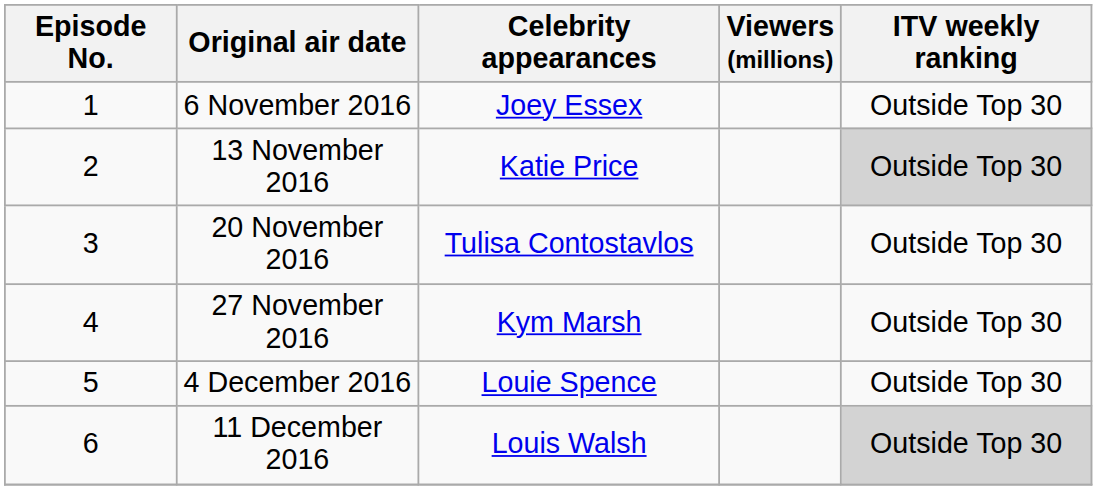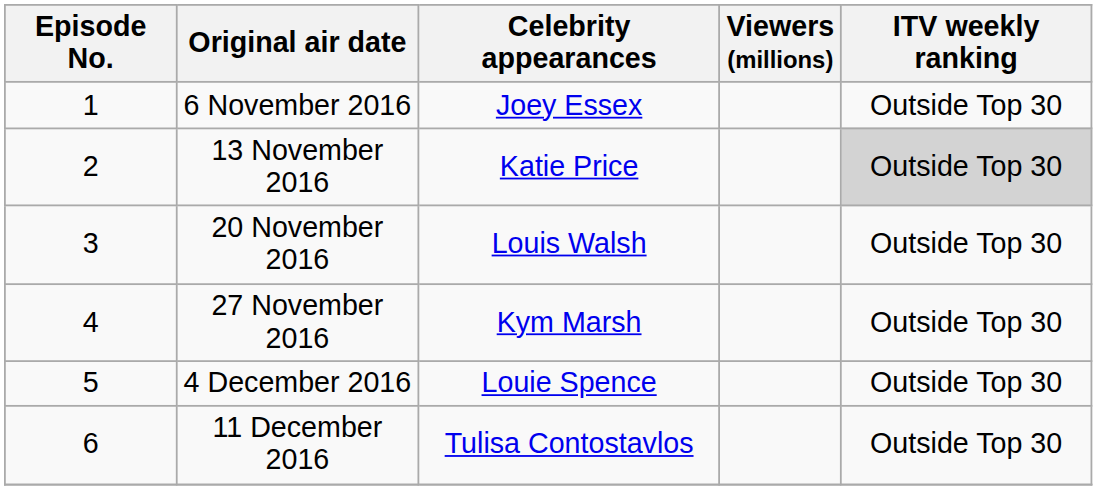20 November 2016 | Celebrity appearances: Tulisa Contostavlos -> Louis Walsh
11 December 2016 | Celebrity appearances: Louis Walsh -> Tulisa Contostavlos
11 December 2016 | ITV weekly ranking: lightgrey background -> no background
